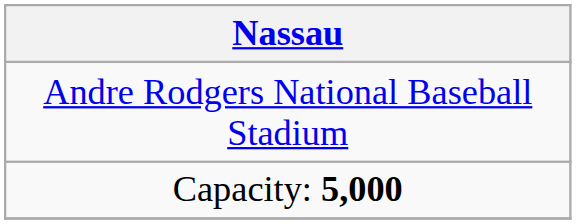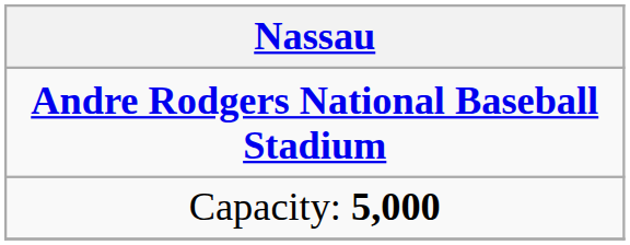row 2 | column 1: normal -> bold
